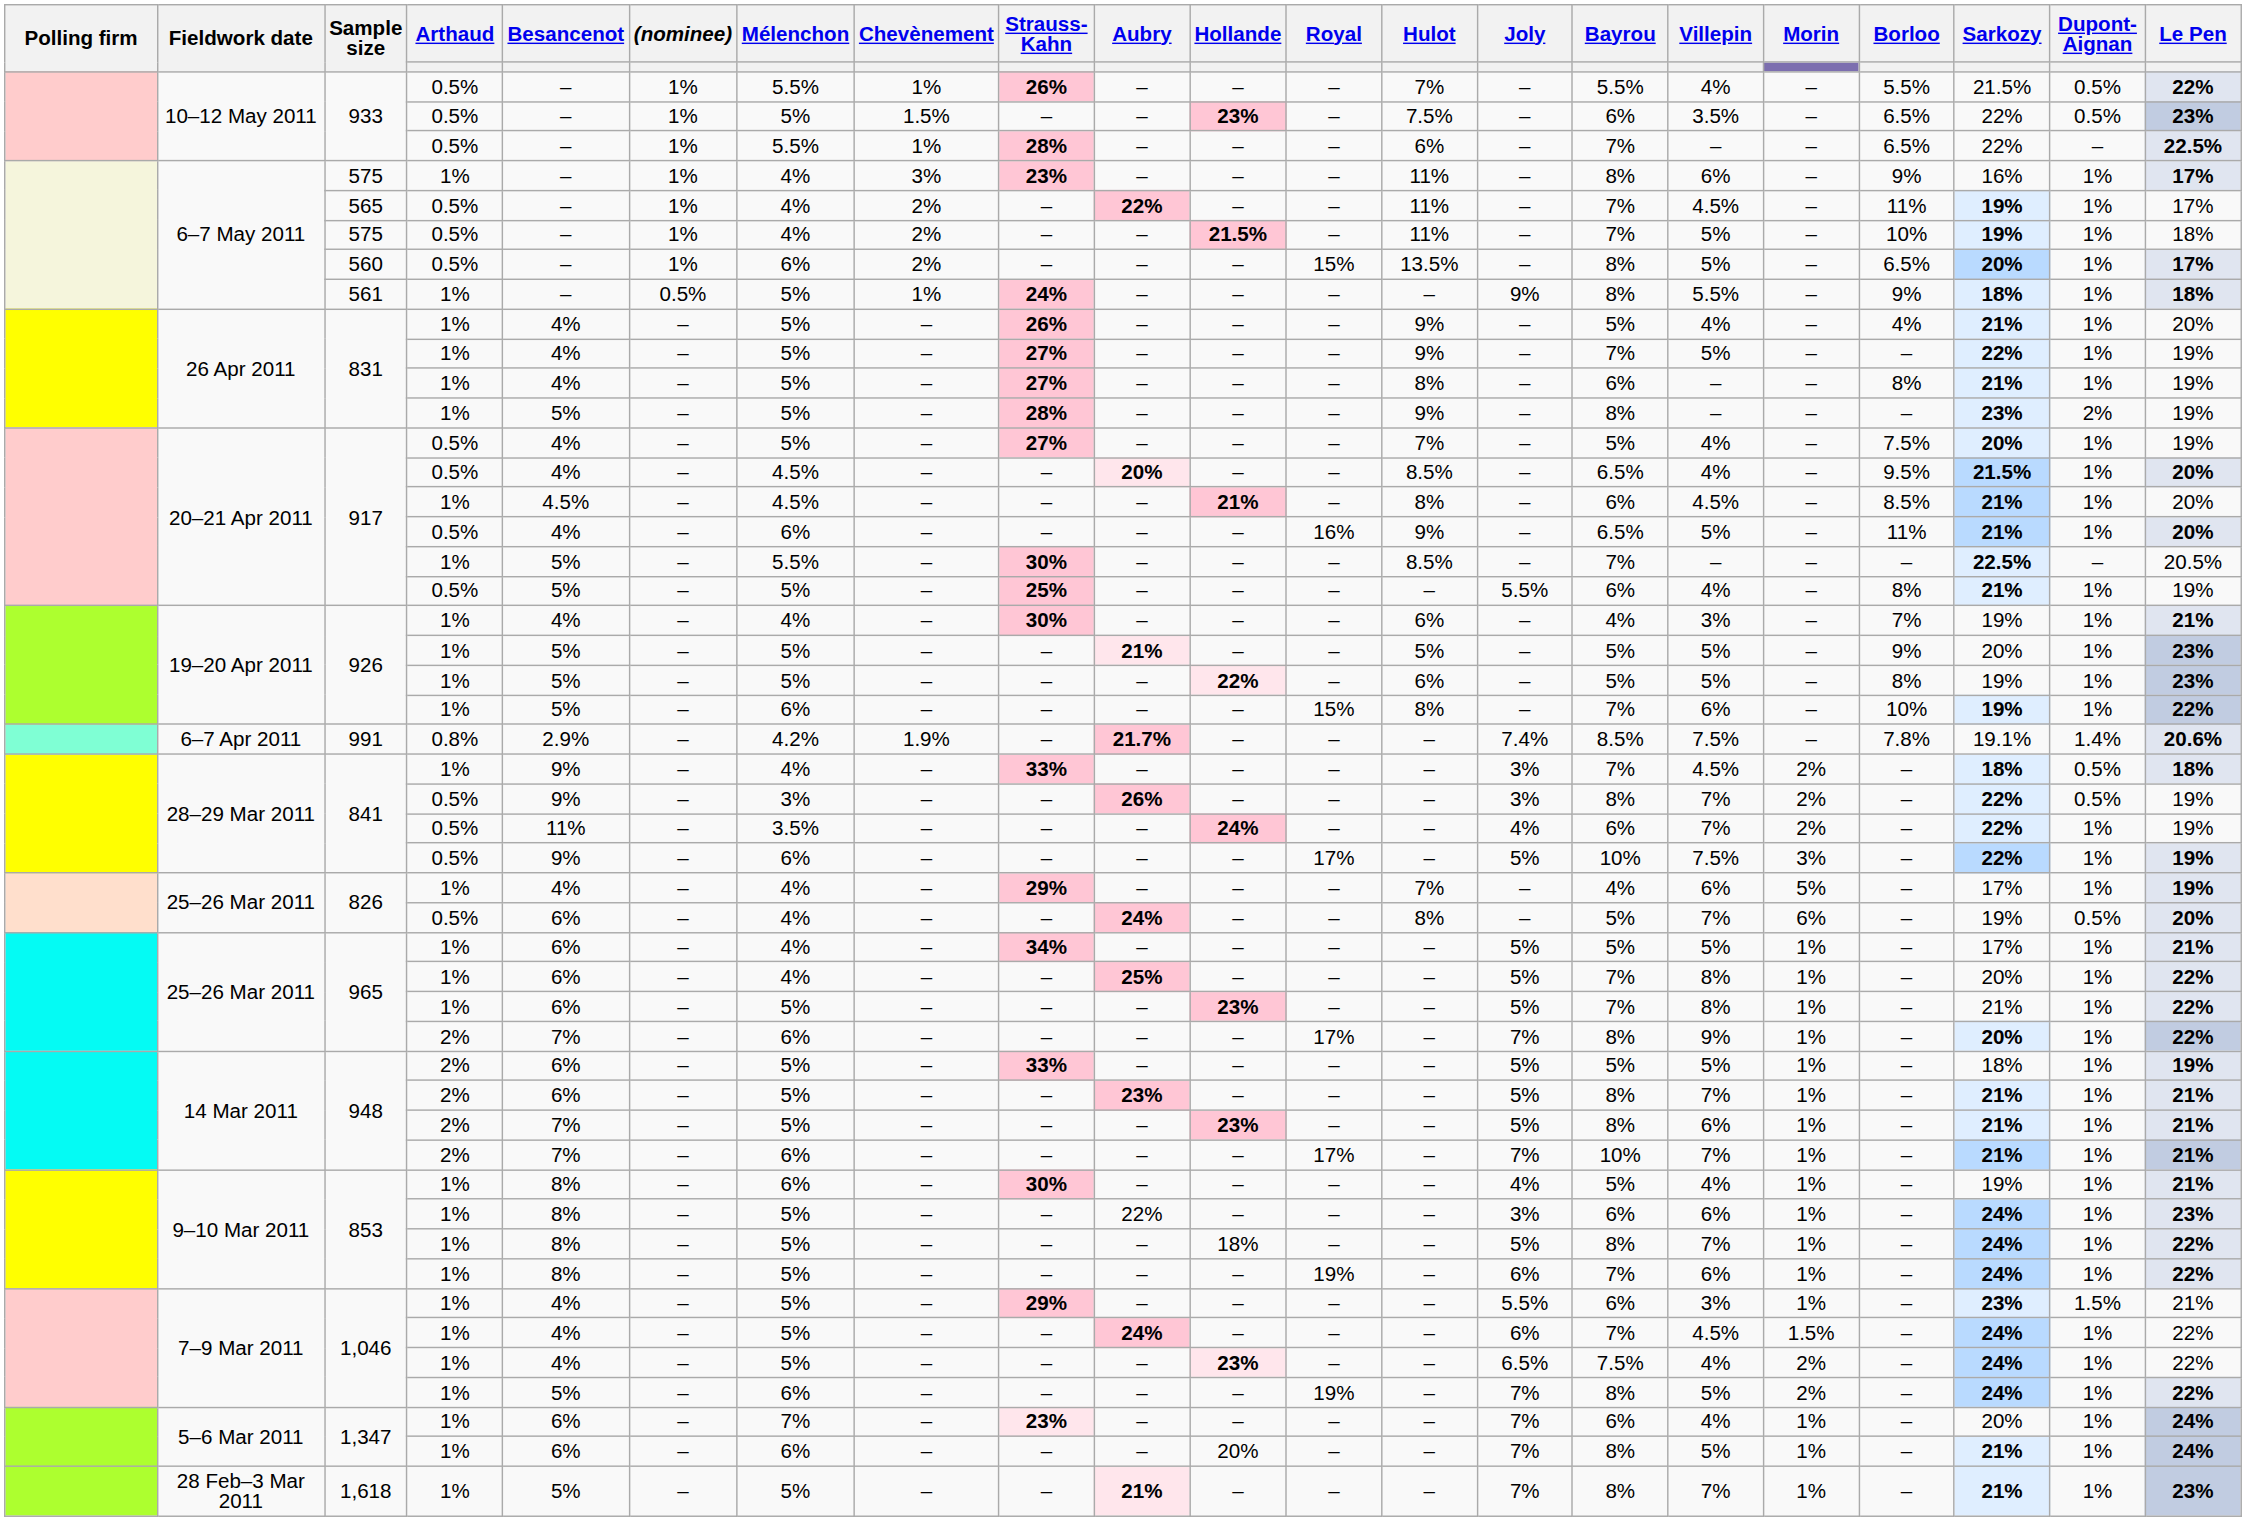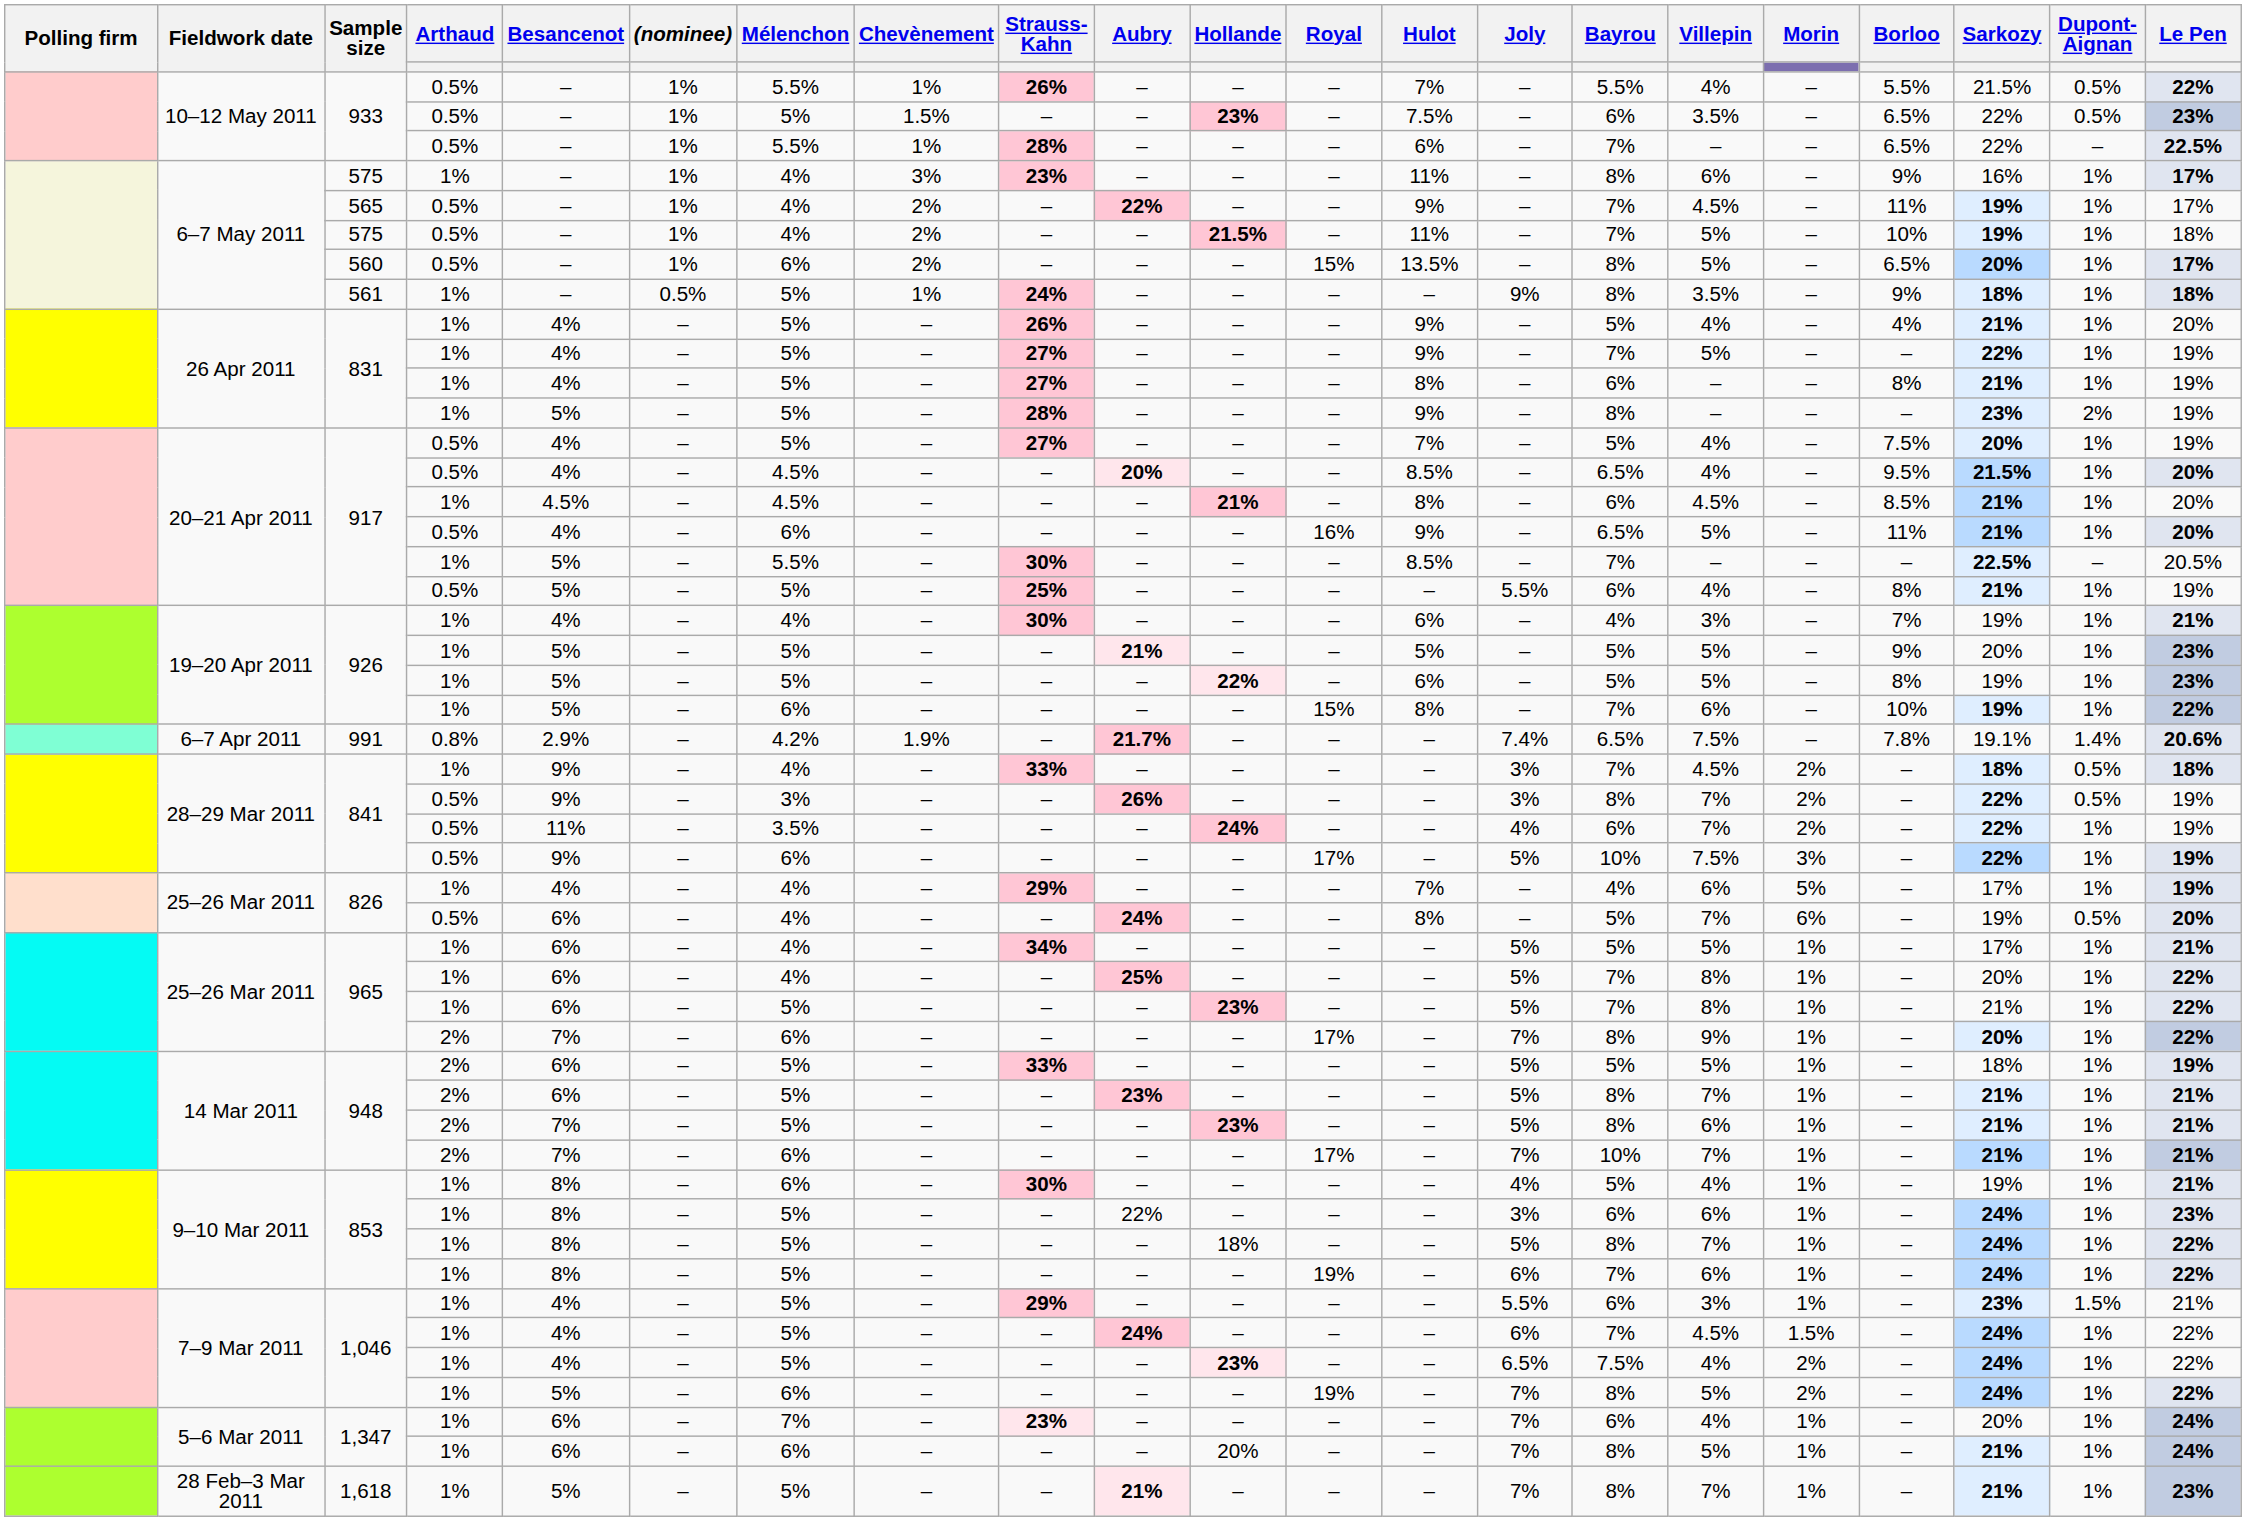565 | Hulot: 11% -> 9%
561 | Villepin: 5.5% -> 3.5%
991 | Bayrou: 8.5% -> 6.5%
